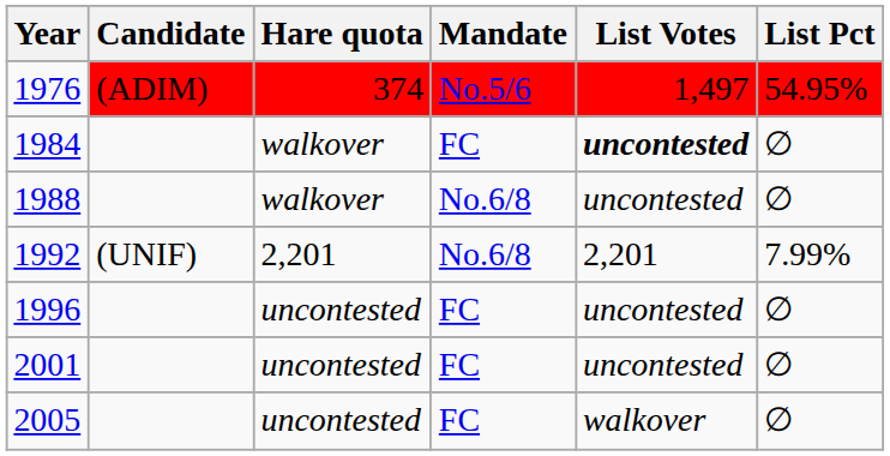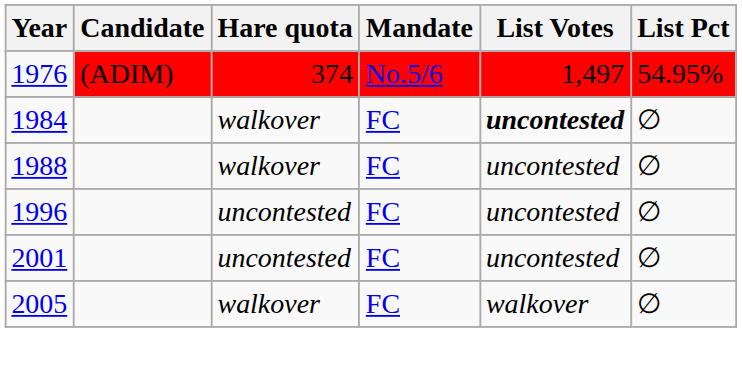1988 | Mandate: No.6/8 -> FC
- row: 1992 | (UNIF) | 2,201 | No.6/8 | 2,201 | 7.99%
2005 | Hare quota: uncontested -> walkover
